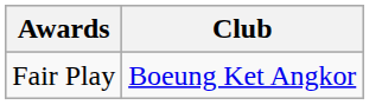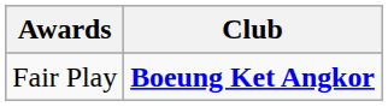Fair Play | Club: normal -> bold
